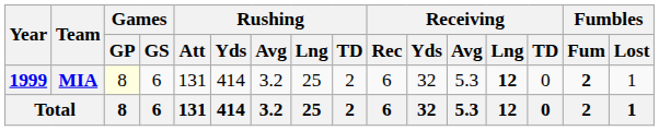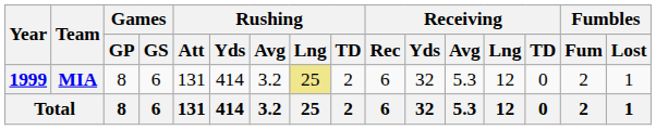MIA | Games / GP: lightyellow background -> no background
MIA | Rushing / Lng: no background -> khaki background
MIA | Receiving / Lng: bold -> normal
MIA | Fumbles / Fum: bold -> normal
